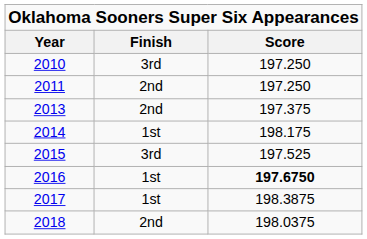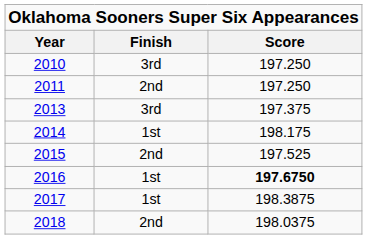2013 | column 2: 2nd -> 3rd
2015 | column 2: 3rd -> 2nd
